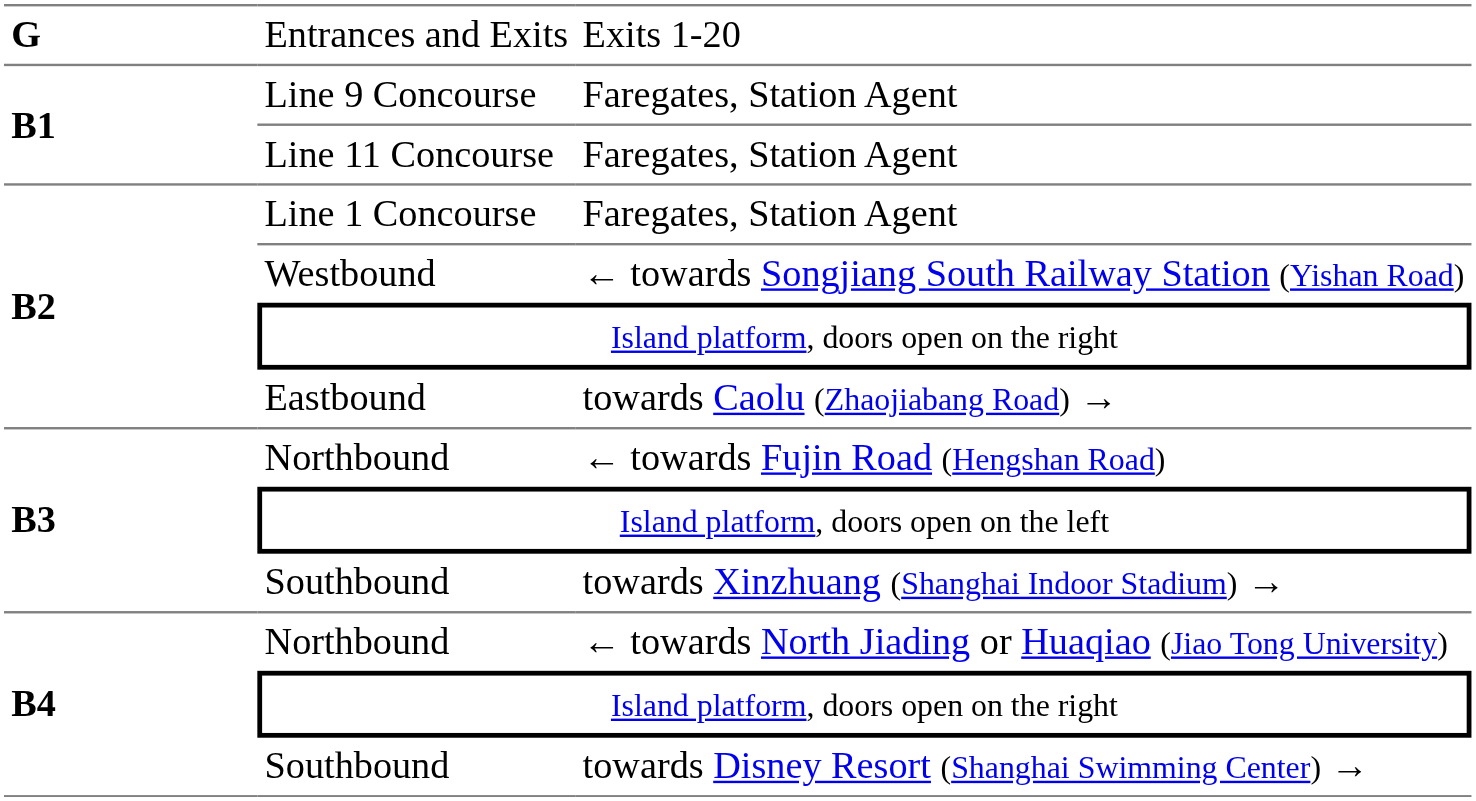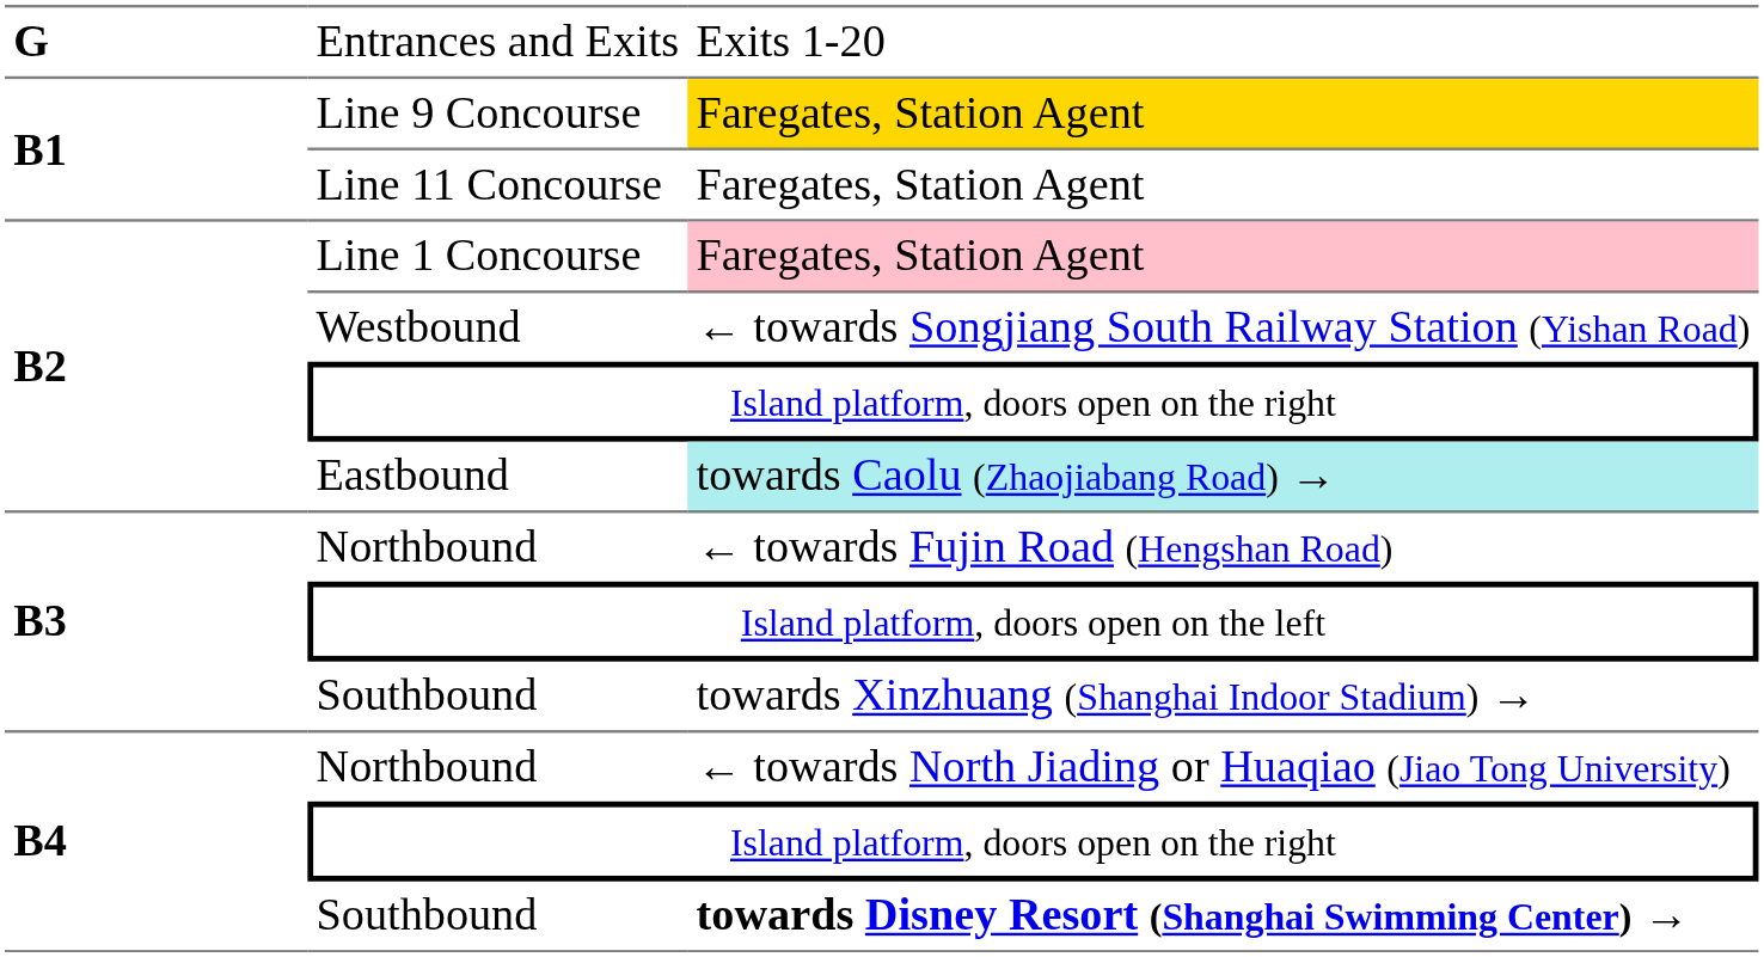Line 9 Concourse | column 3: no background -> gold background
Line 1 Concourse | column 3: no background -> pink background
Eastbound | column 3: no background -> paleturquoise background
B4 / Southbound | column 3: normal -> bold
